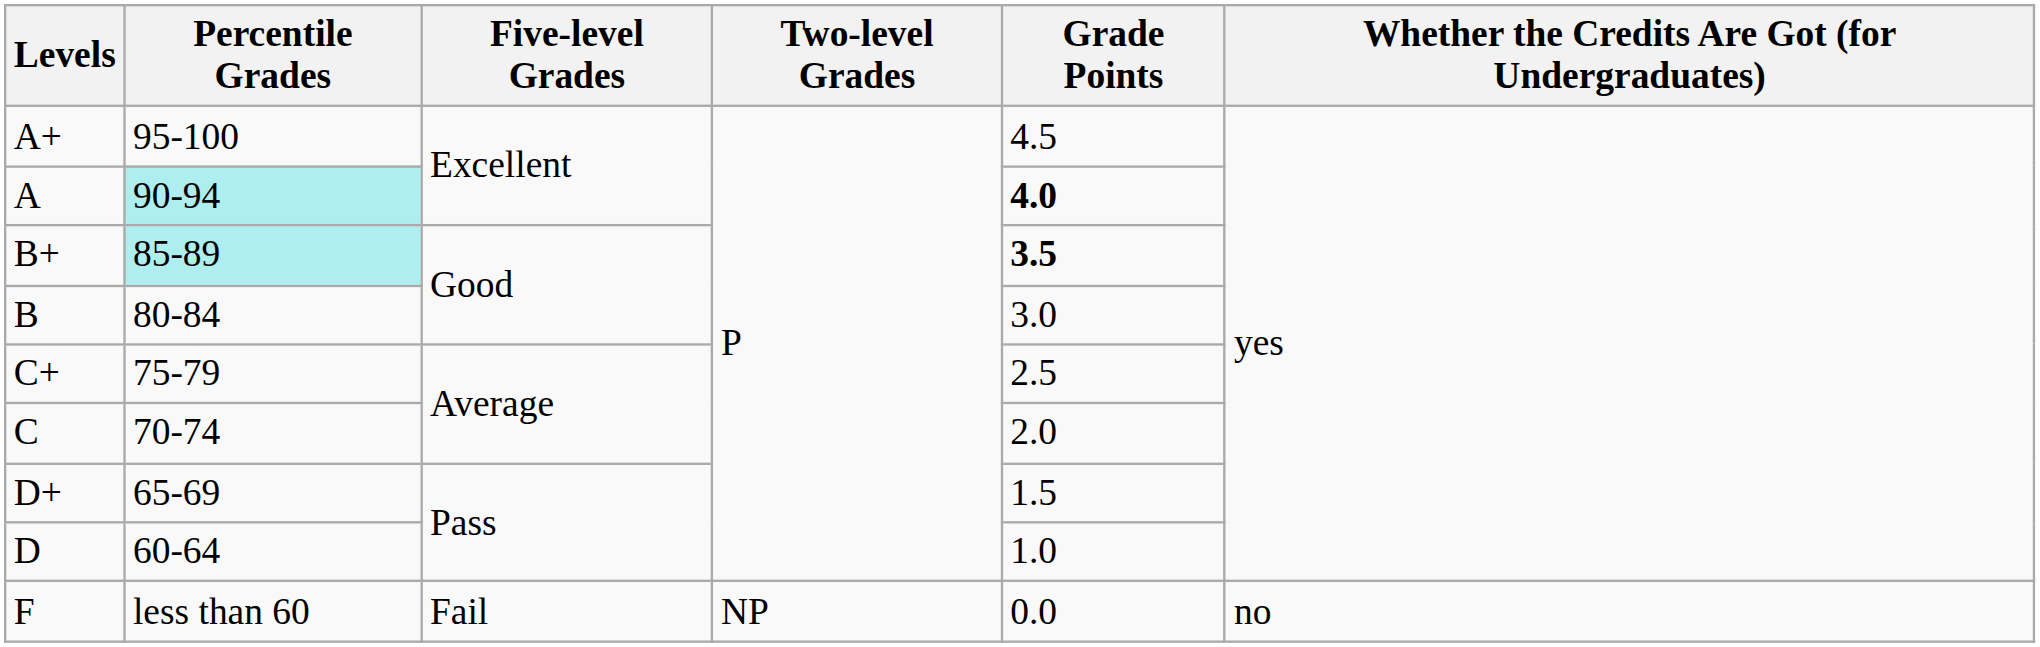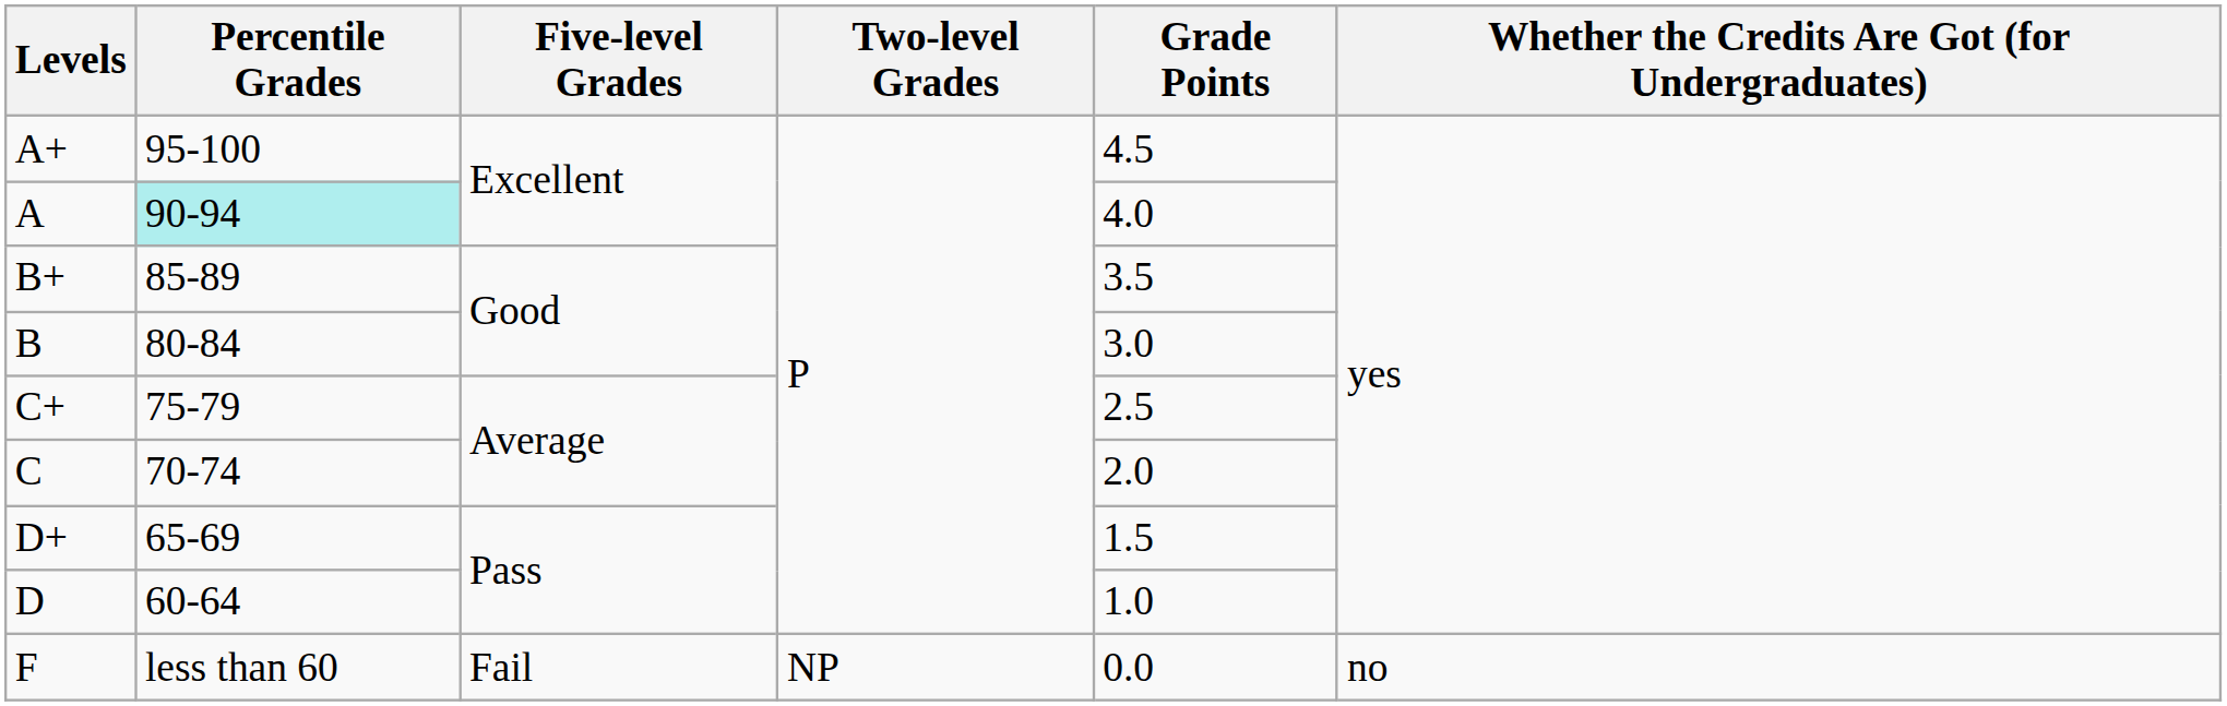A | Grade Points: bold -> normal
B+ | Percentile Grades: paleturquoise background -> no background
B+ | Grade Points: bold -> normal
